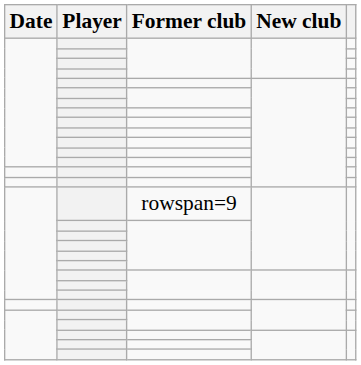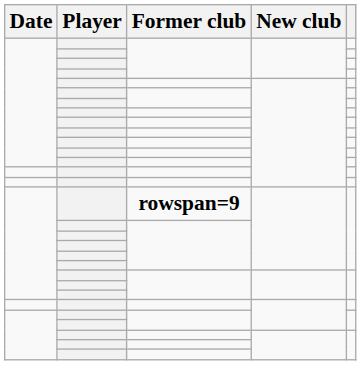rowspan=9 | Former club: normal -> bold
